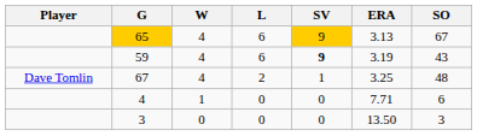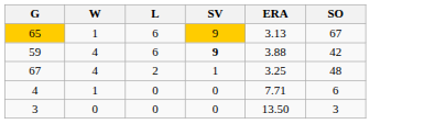- column: Player | Dave Tomlin
65 | W: 4 -> 1
59 | ERA: 3.19 -> 3.88
59 | SO: 43 -> 42
